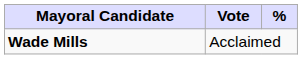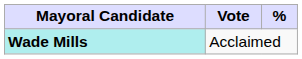Wade Mills | Mayoral Candidate: no background -> paleturquoise background
